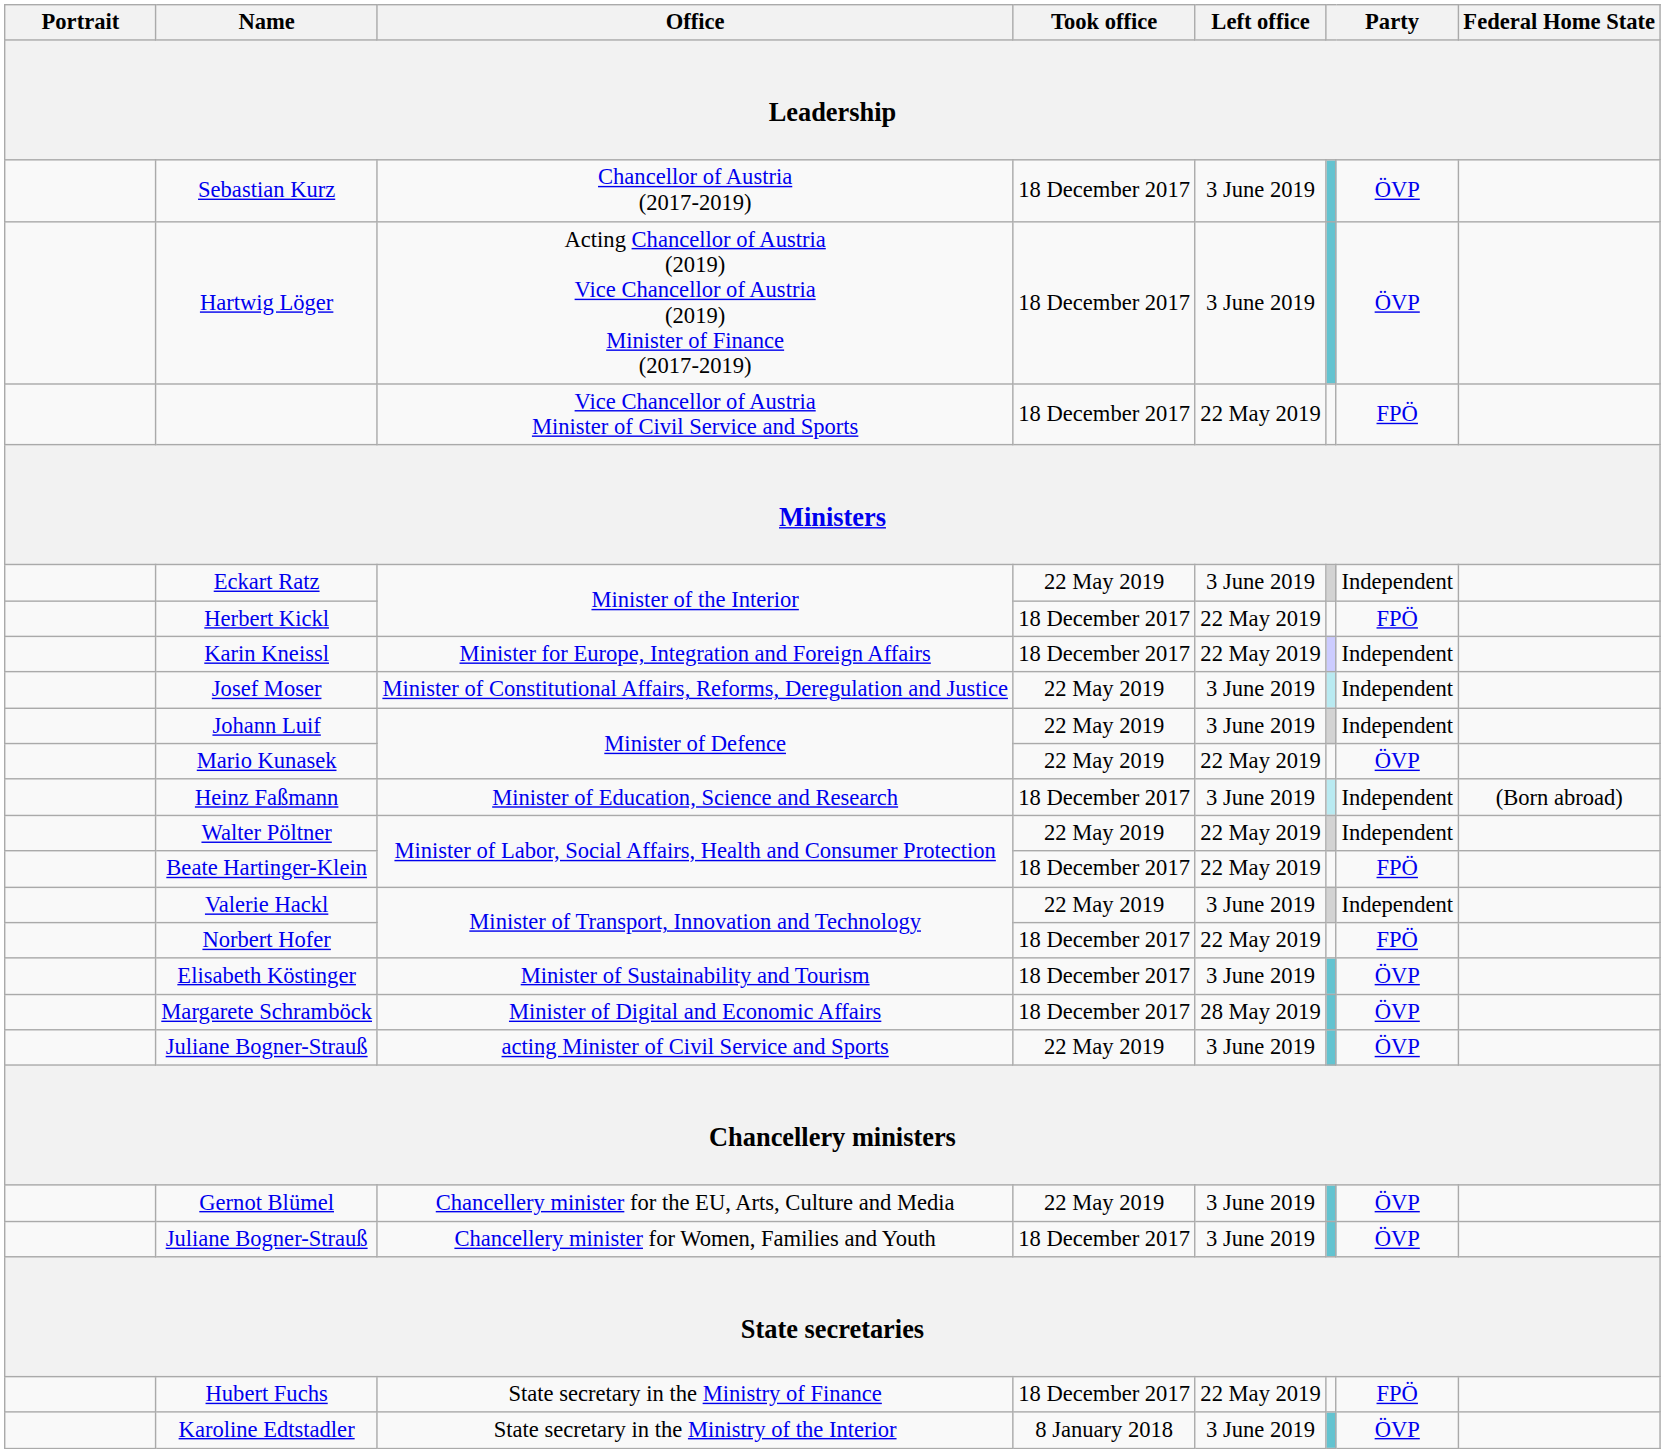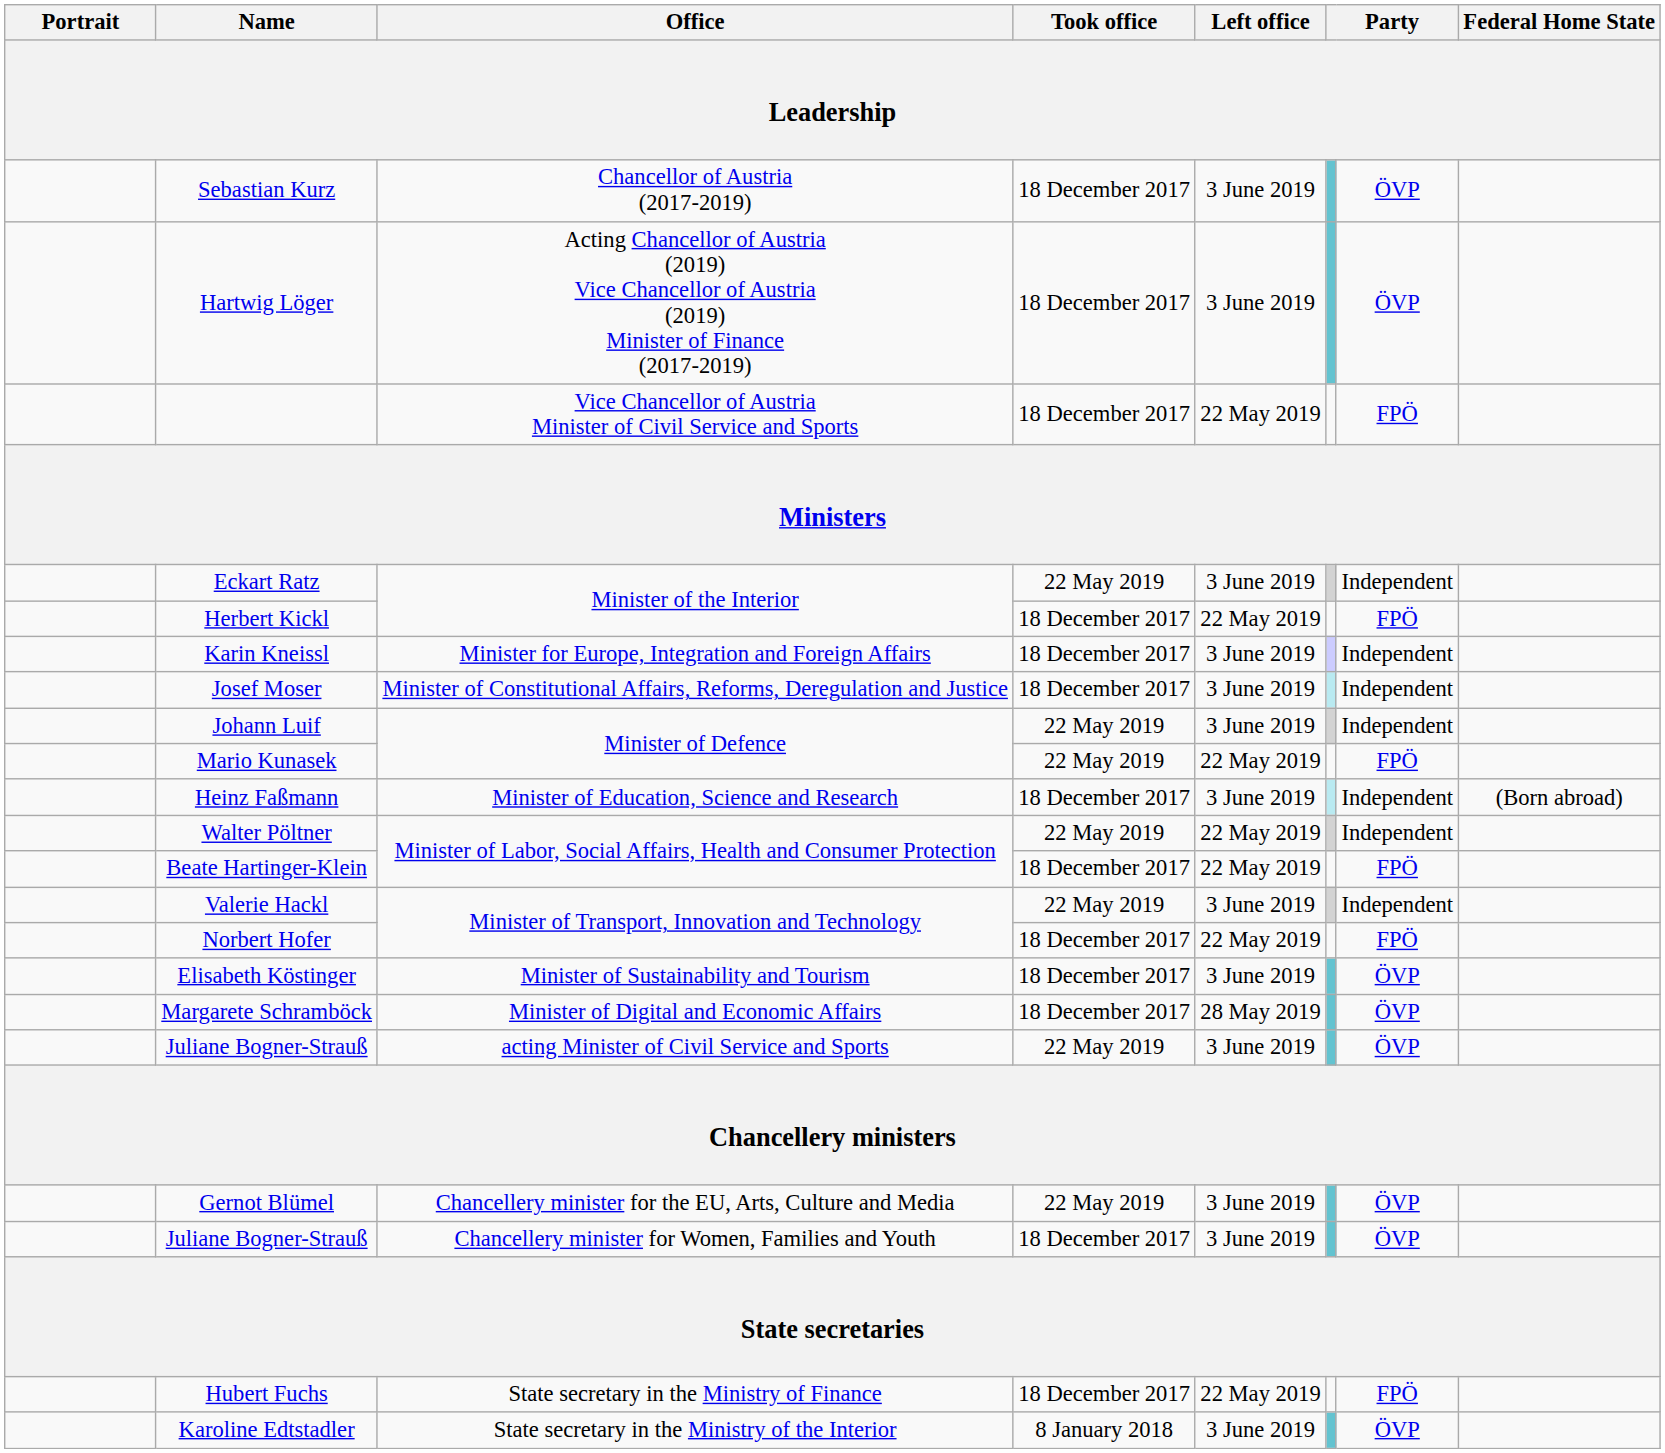Karin Kneissl | Left office: 22 May 2019 -> 3 June 2019
Josef Moser | Took office: 22 May 2019 -> 18 December 2017
Mario Kunasek | column 7: ÖVP -> FPÖ
